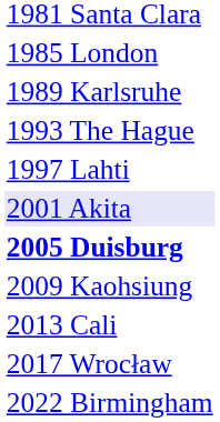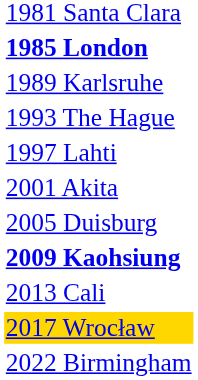1985 London | column 1: normal -> bold
2001 Akita | column 1: lavender background -> no background
2005 Duisburg | column 1: bold -> normal
2009 Kaohsiung | column 1: normal -> bold
2017 Wrocław | column 1: no background -> gold background
